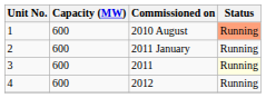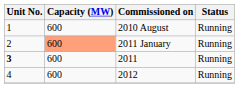2010 August | Status: lightsalmon background -> no background
2011 January | Capacity (MW): no background -> lightsalmon background
2011 | Unit No.: normal -> bold
2011 | Status: lightyellow background -> no background
